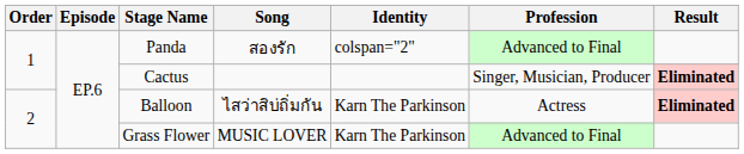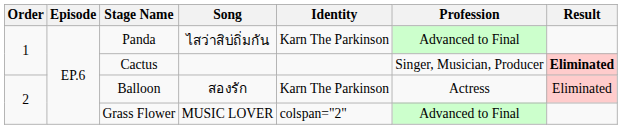Panda | Song: สองรัก -> ไสว่าสิบ่ถิ่มกัน
Panda | Identity: colspan="2" -> Karn The Parkinson
Balloon | Song: ไสว่าสิบ่ถิ่มกัน -> สองรัก
Balloon | Result: bold -> normal
Grass Flower | Identity: Karn The Parkinson -> colspan="2"
